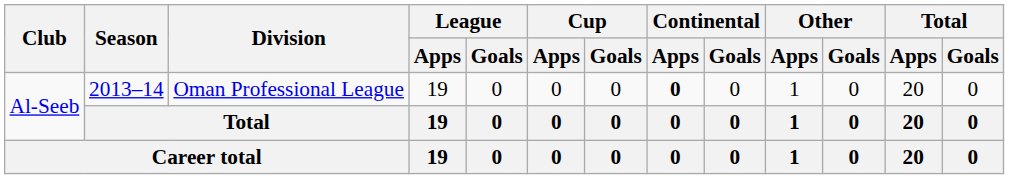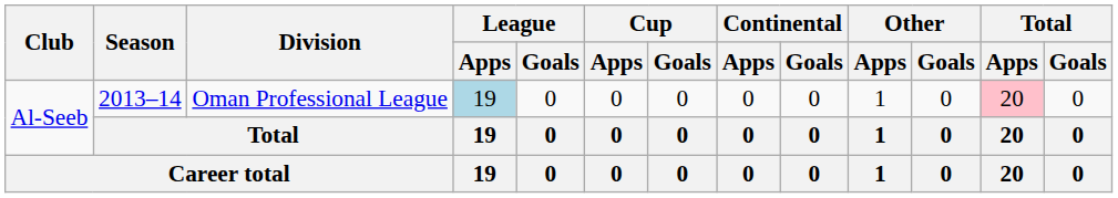Al-Seeb / Oman Professional League | League / Apps: no background -> lightblue background
Al-Seeb / Oman Professional League | Continental / Apps: bold -> normal
Al-Seeb / Oman Professional League | Total / Apps: no background -> pink background
